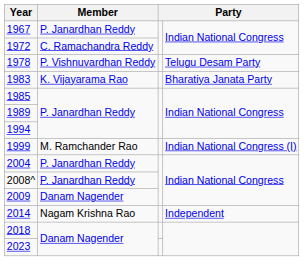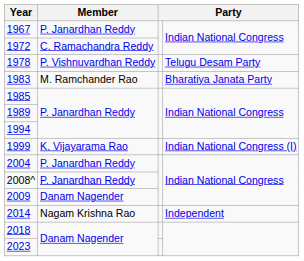1983 | Member: K. Vijayarama Rao -> M. Ramchander Rao
1999 | Member: M. Ramchander Rao -> K. Vijayarama Rao
